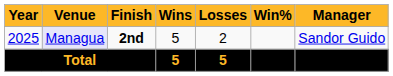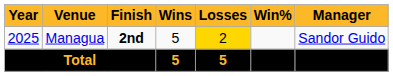2025 | Venue: lavender background -> no background
2025 | Losses: no background -> gold background
